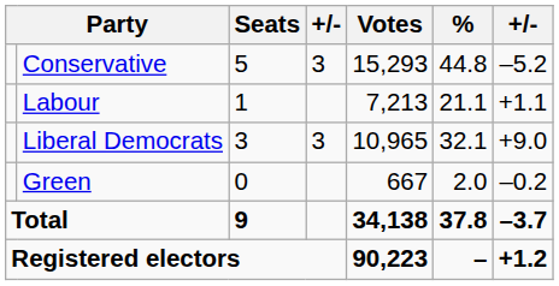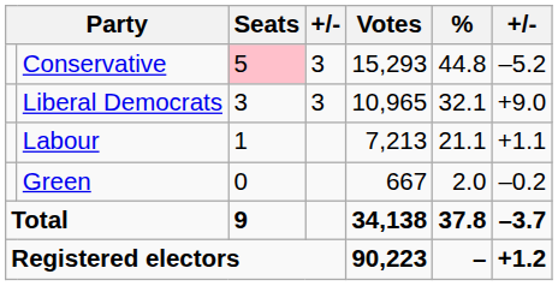Conservative | Seats: no background -> pink background
rows swapped: Liberal Democrats <-> Labour
